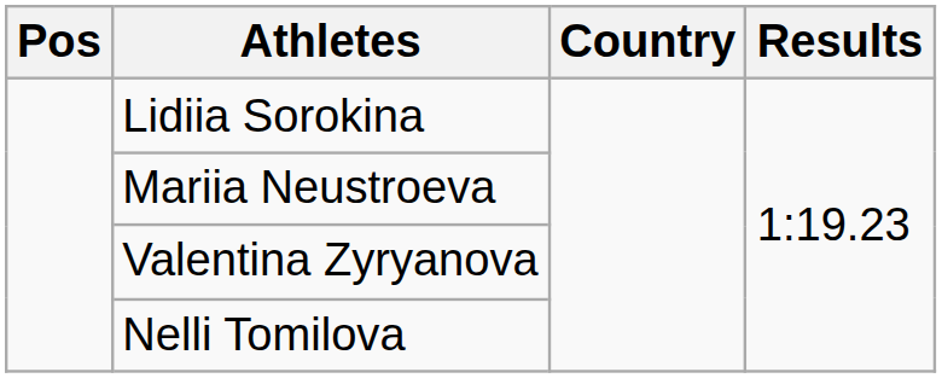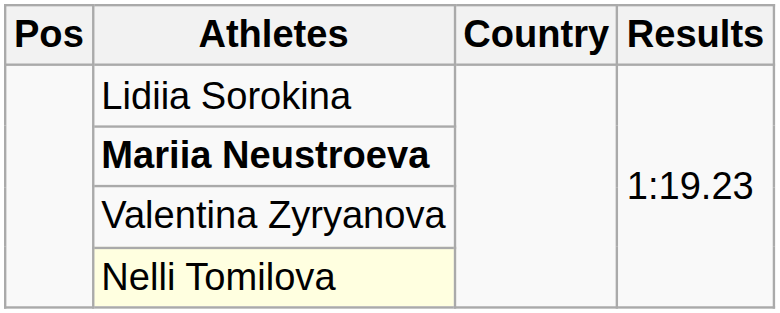Mariia Neustroeva | Athletes: normal -> bold
Nelli Tomilova | Athletes: no background -> lightyellow background
